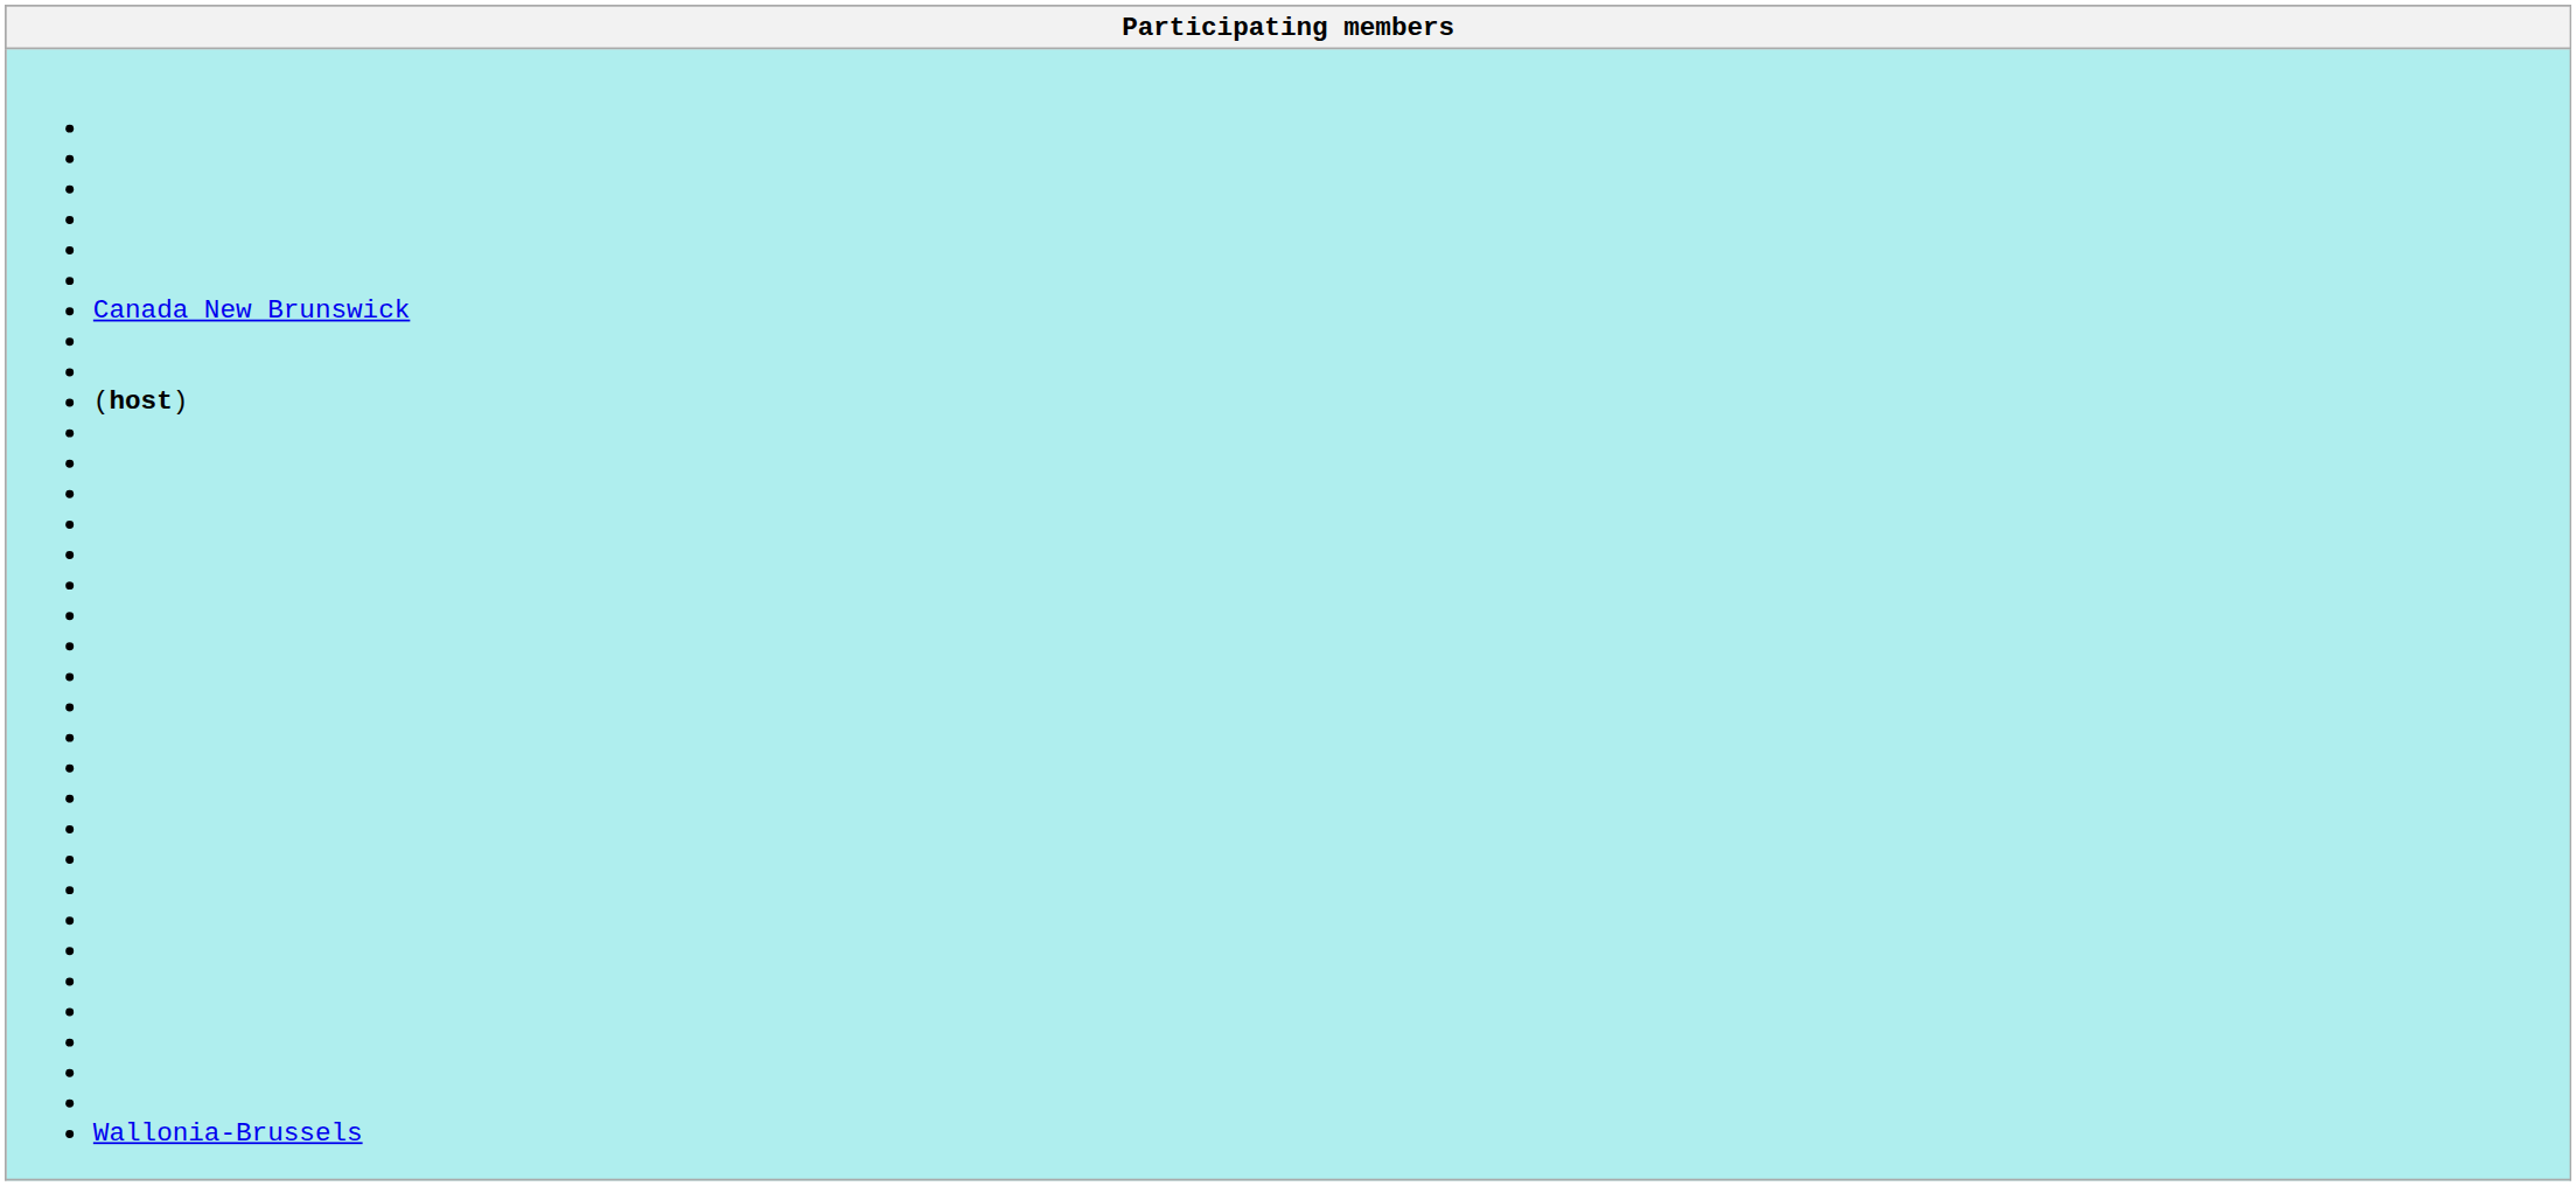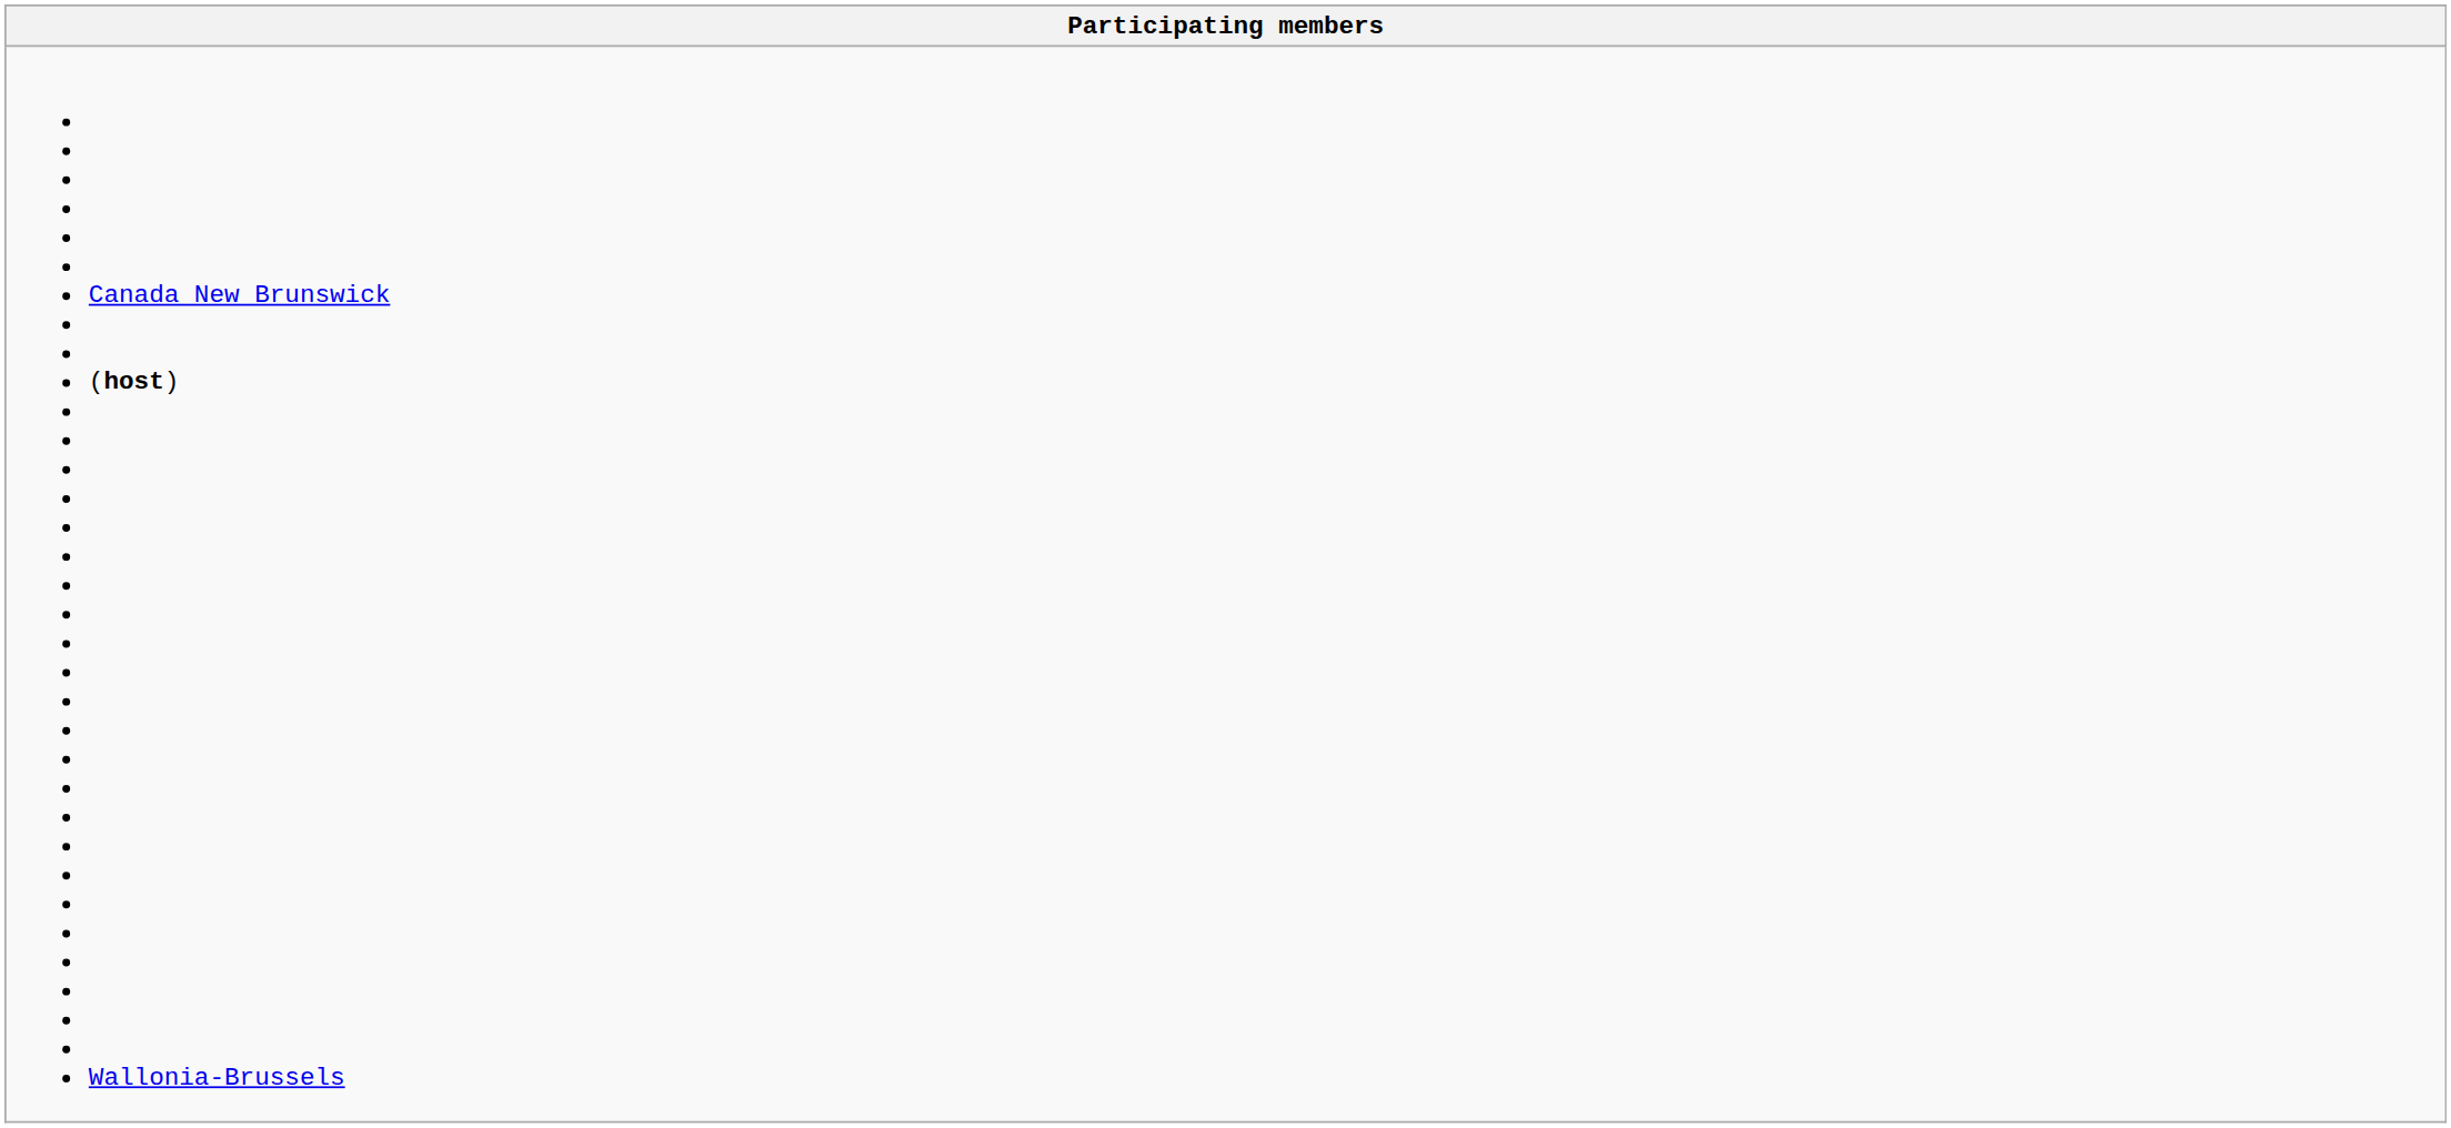row 2 | column 1: paleturquoise background -> no background
